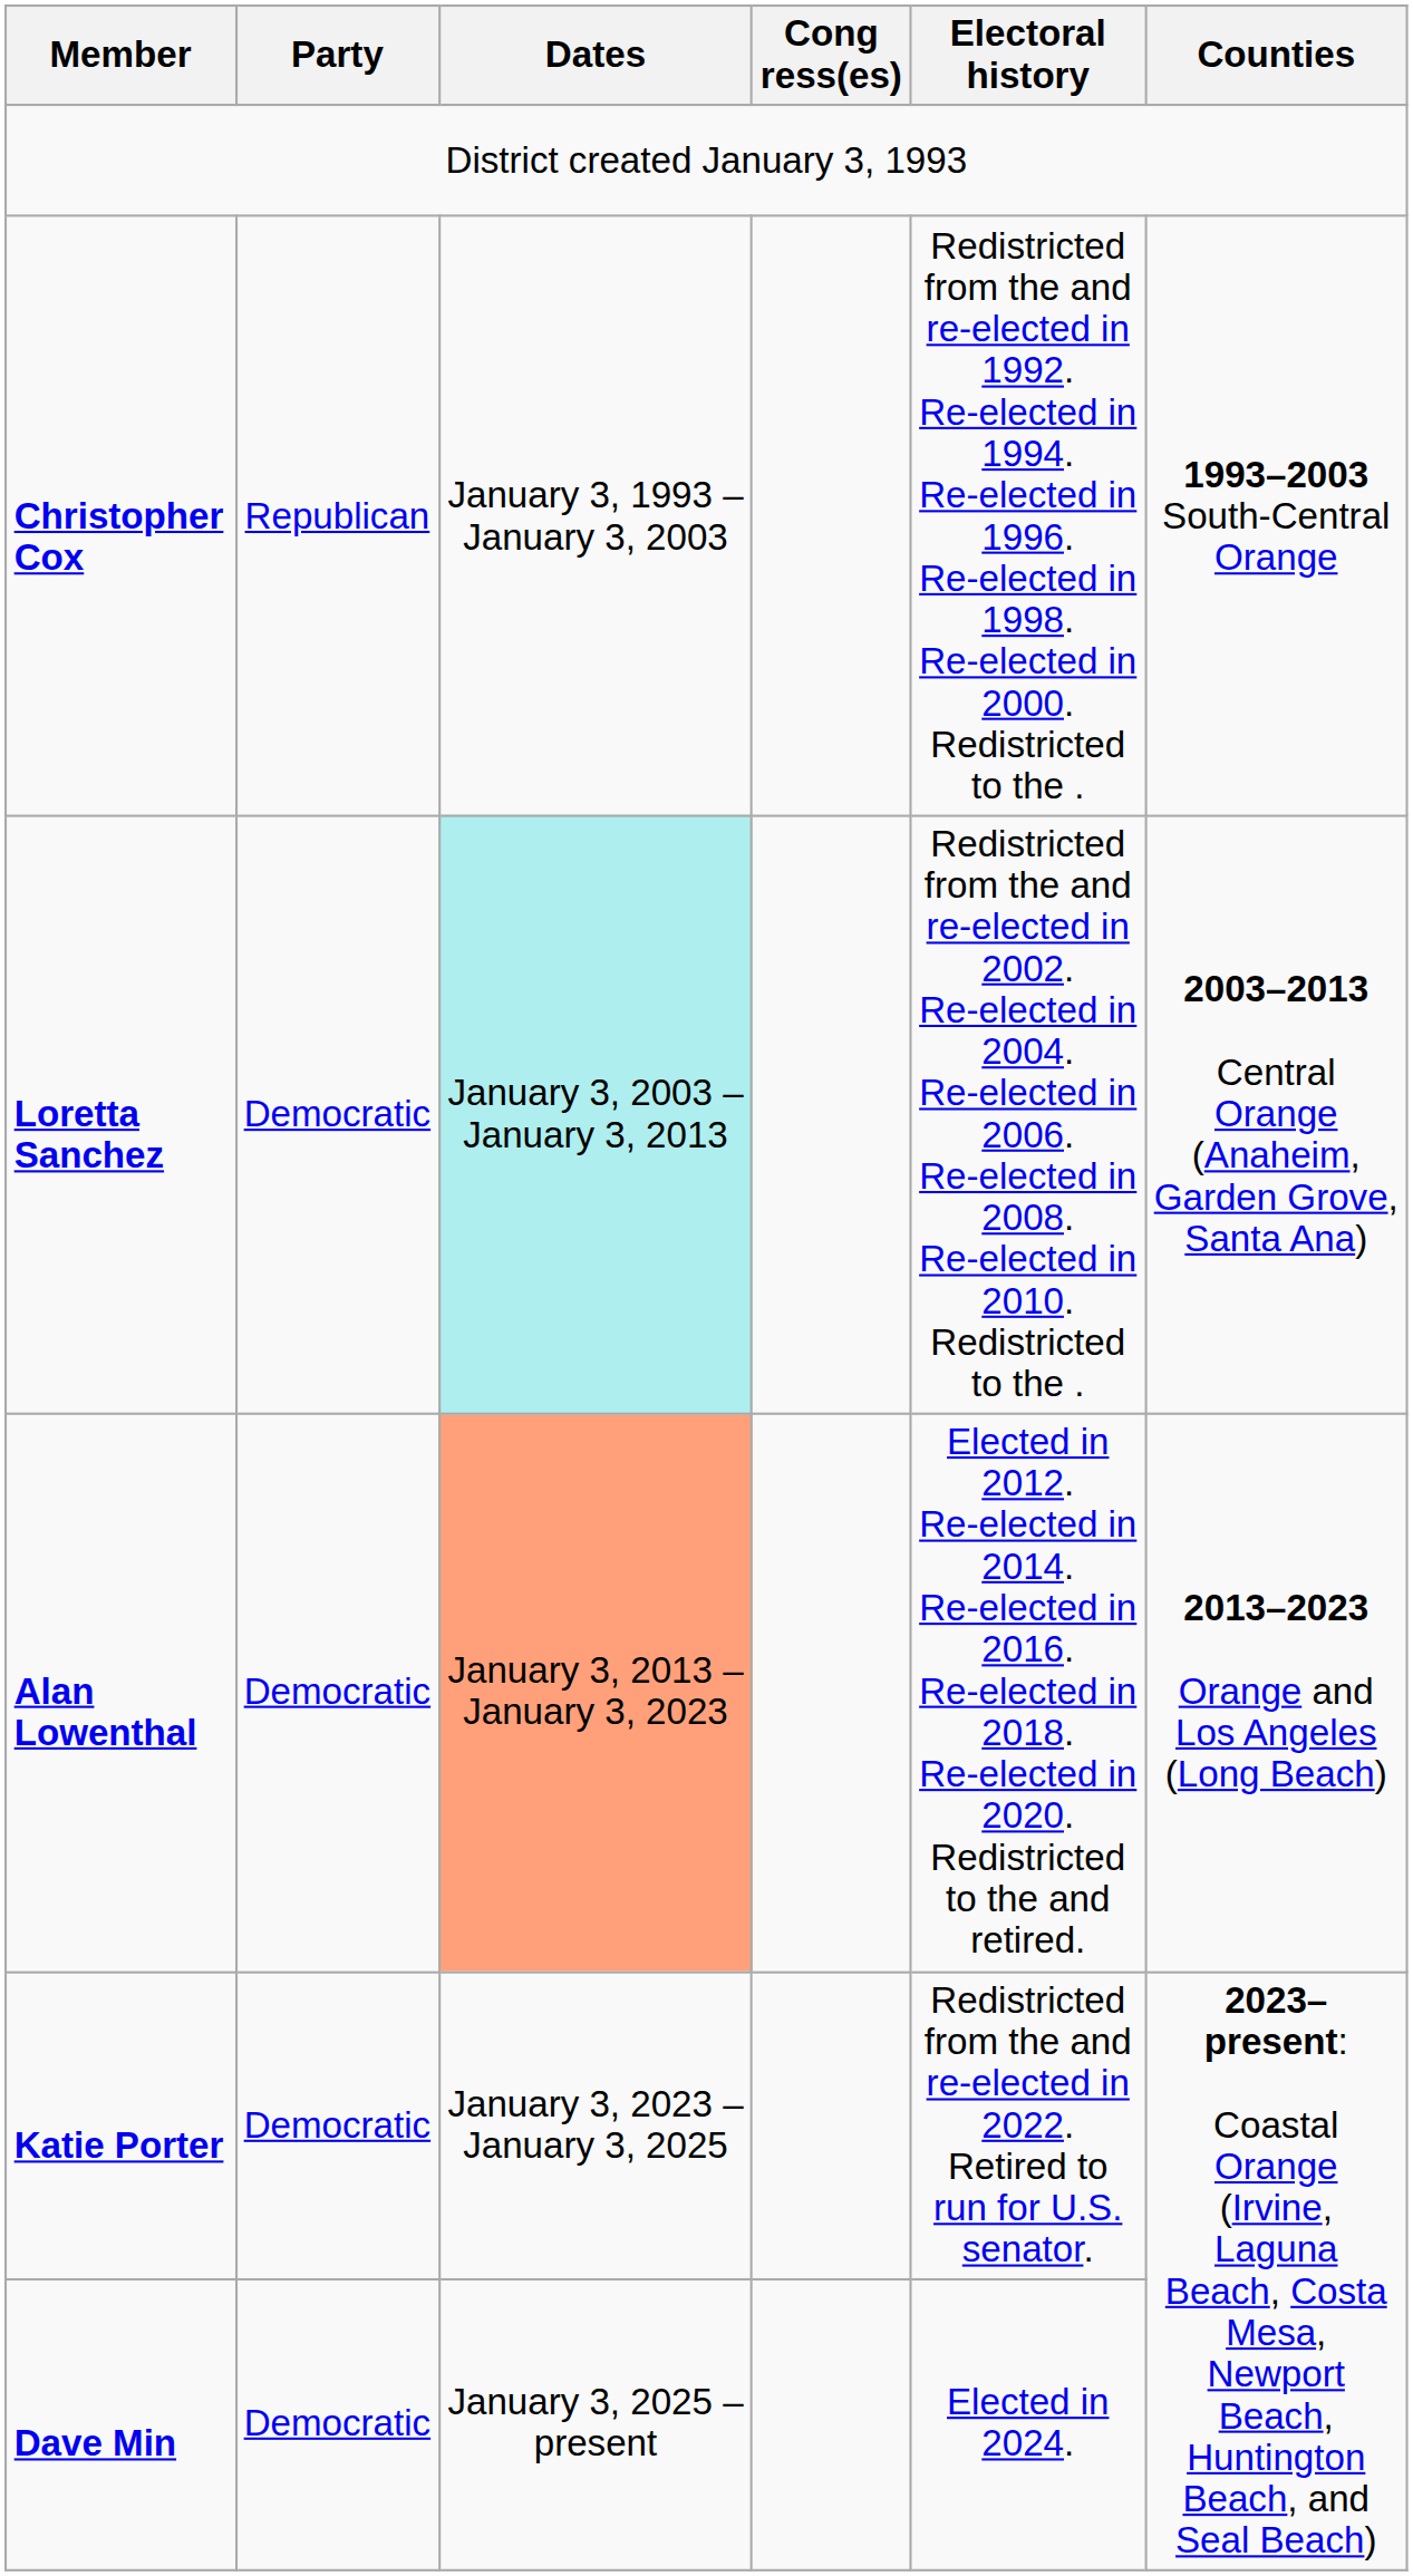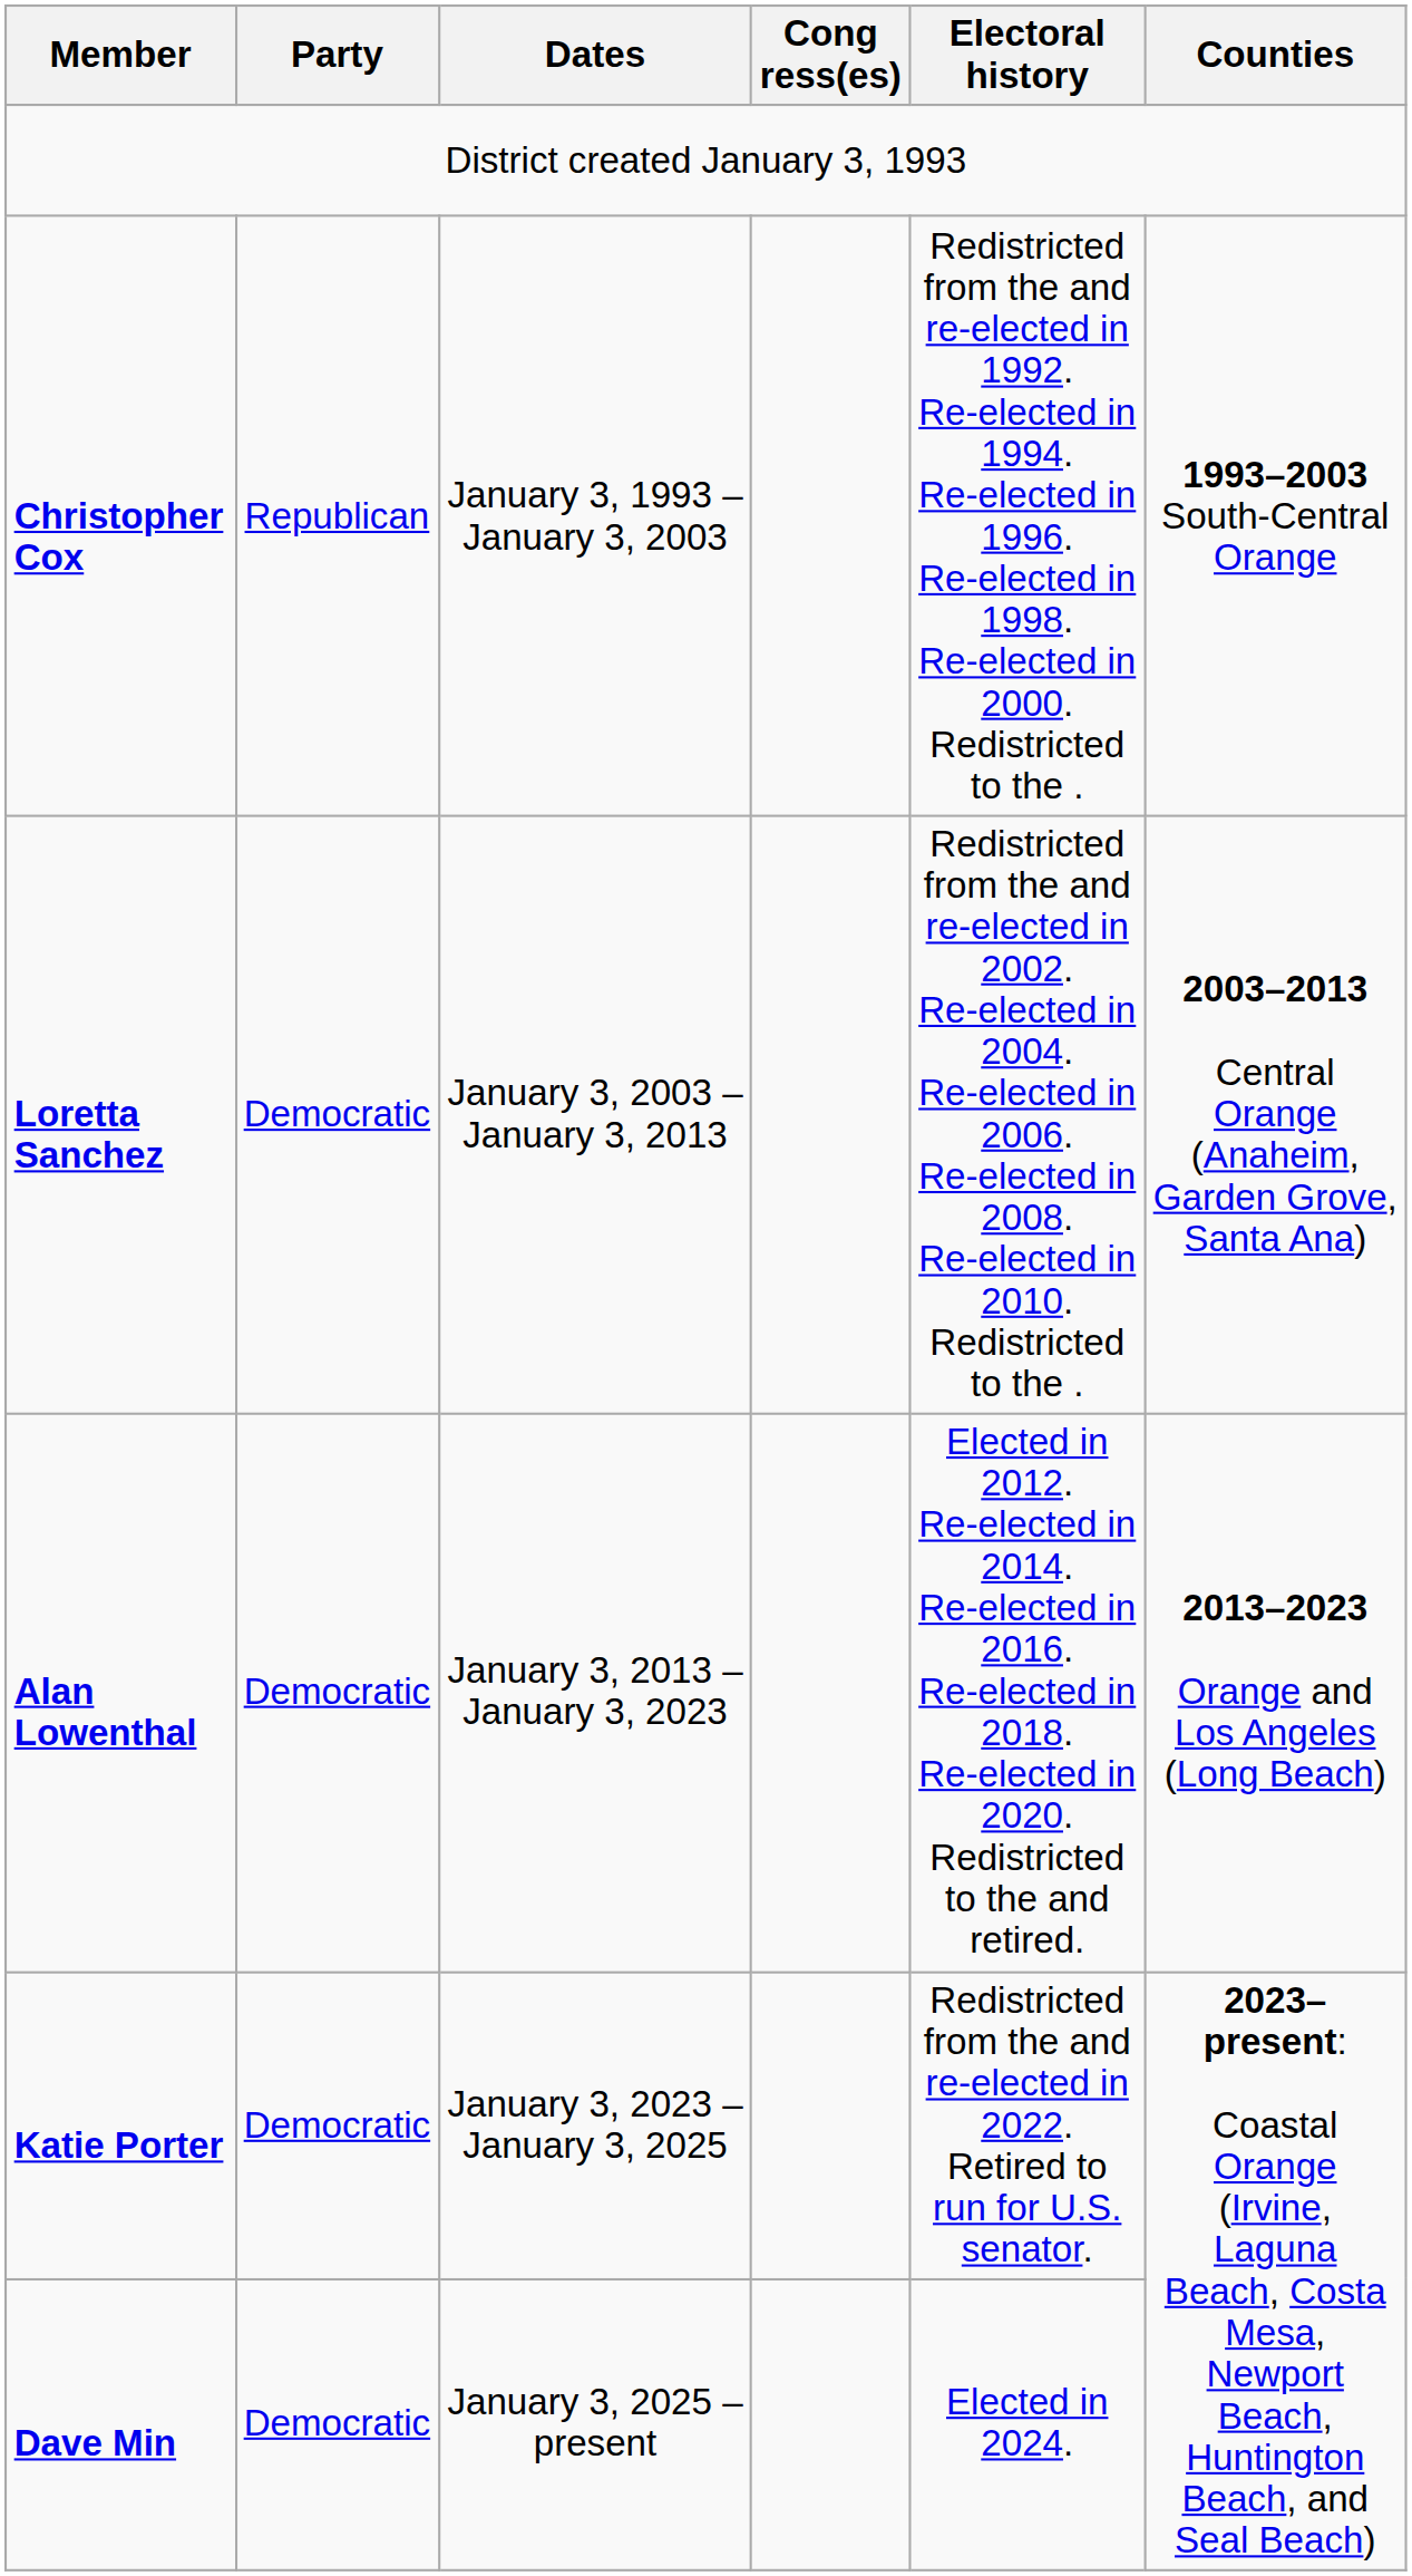Loretta Sanchez | Dates: paleturquoise background -> no background
Alan Lowenthal | Dates: lightsalmon background -> no background
